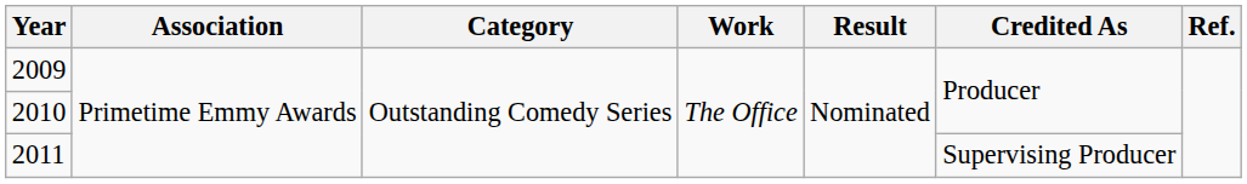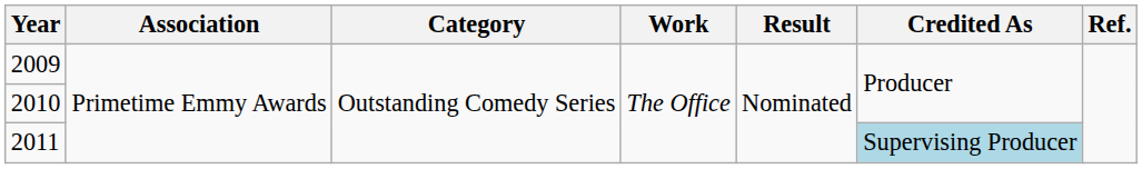2011 | Credited As: no background -> lightblue background
